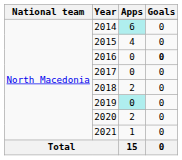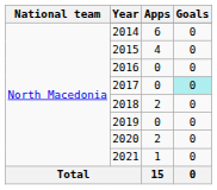2014 | Apps: paleturquoise background -> no background
2016 | Goals: bold -> normal
2017 | Goals: no background -> paleturquoise background
2019 | Apps: paleturquoise background -> no background
